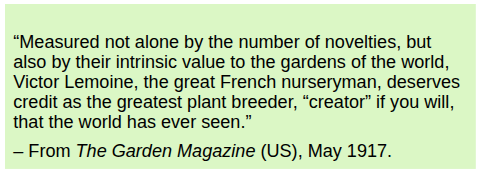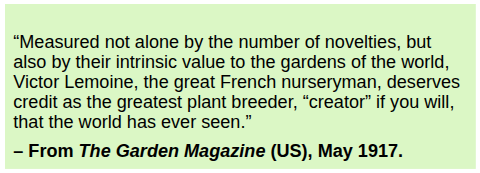row 2 | column 1: normal -> bold
